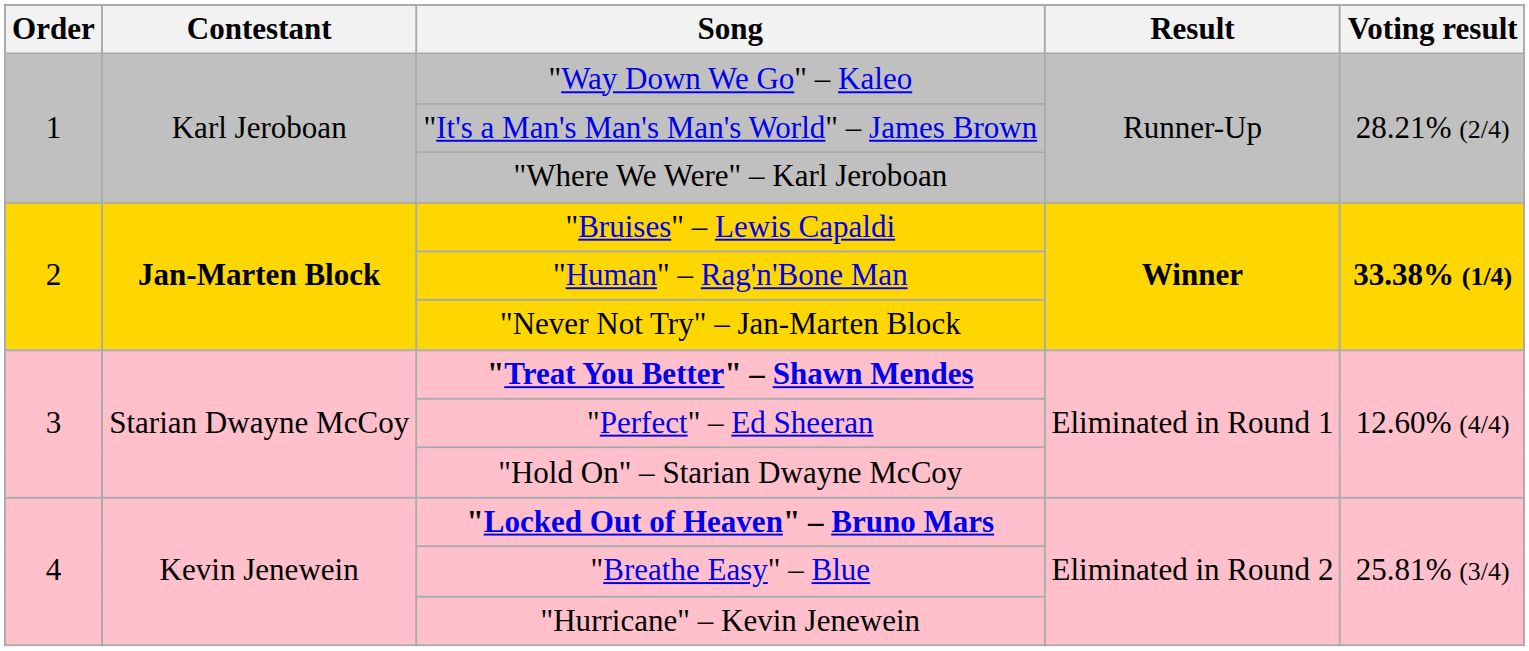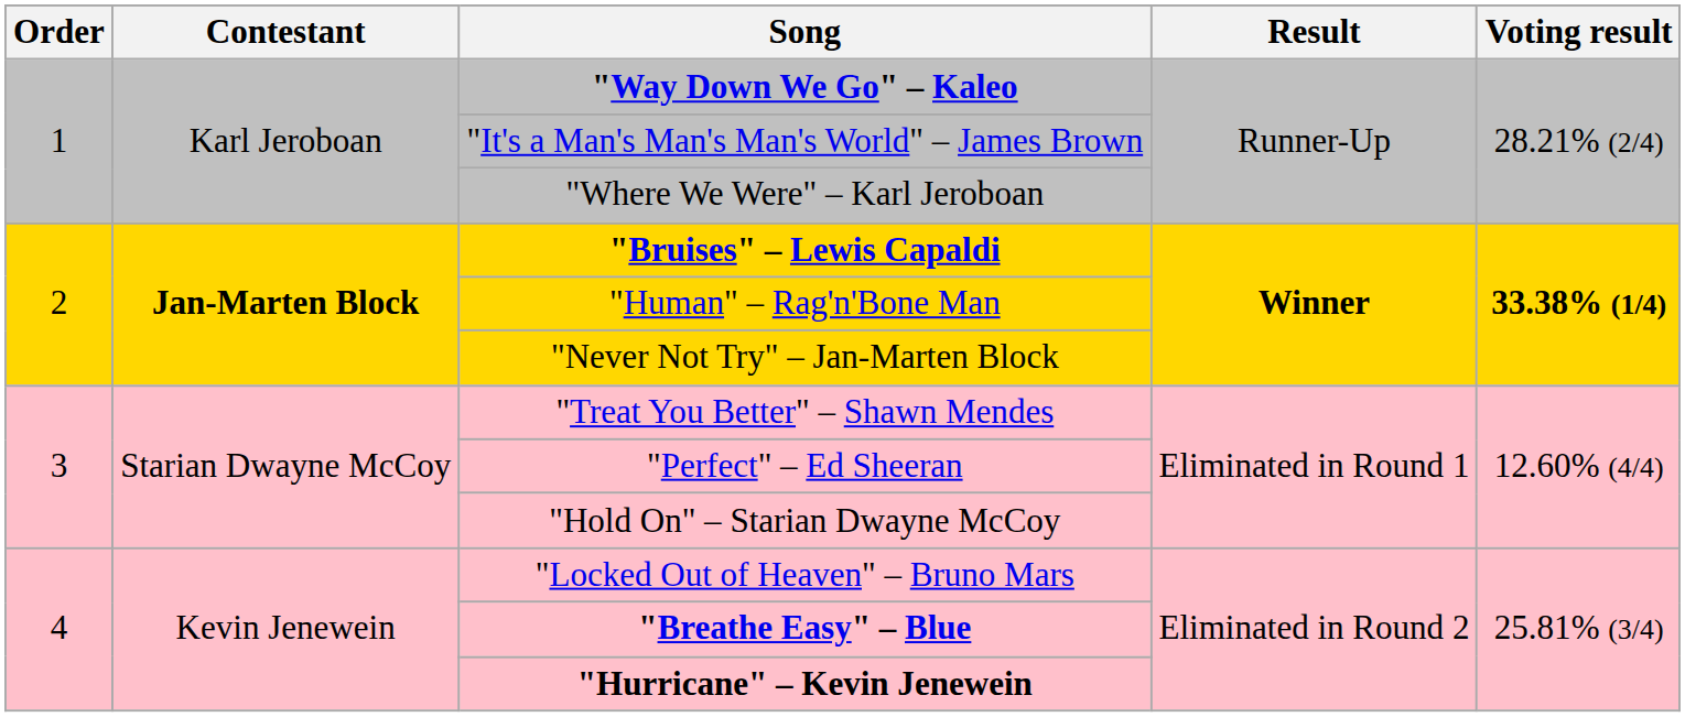"Way Down We Go" – Kaleo | Song: normal -> bold
"Bruises" – Lewis Capaldi | Song: normal -> bold
"Treat You Better" – Shawn Mendes | Song: bold -> normal
"Locked Out of Heaven" – Bruno Mars | Song: bold -> normal
"Breathe Easy" – Blue | Song: normal -> bold
"Hurricane" – Kevin Jenewein | Song: normal -> bold
